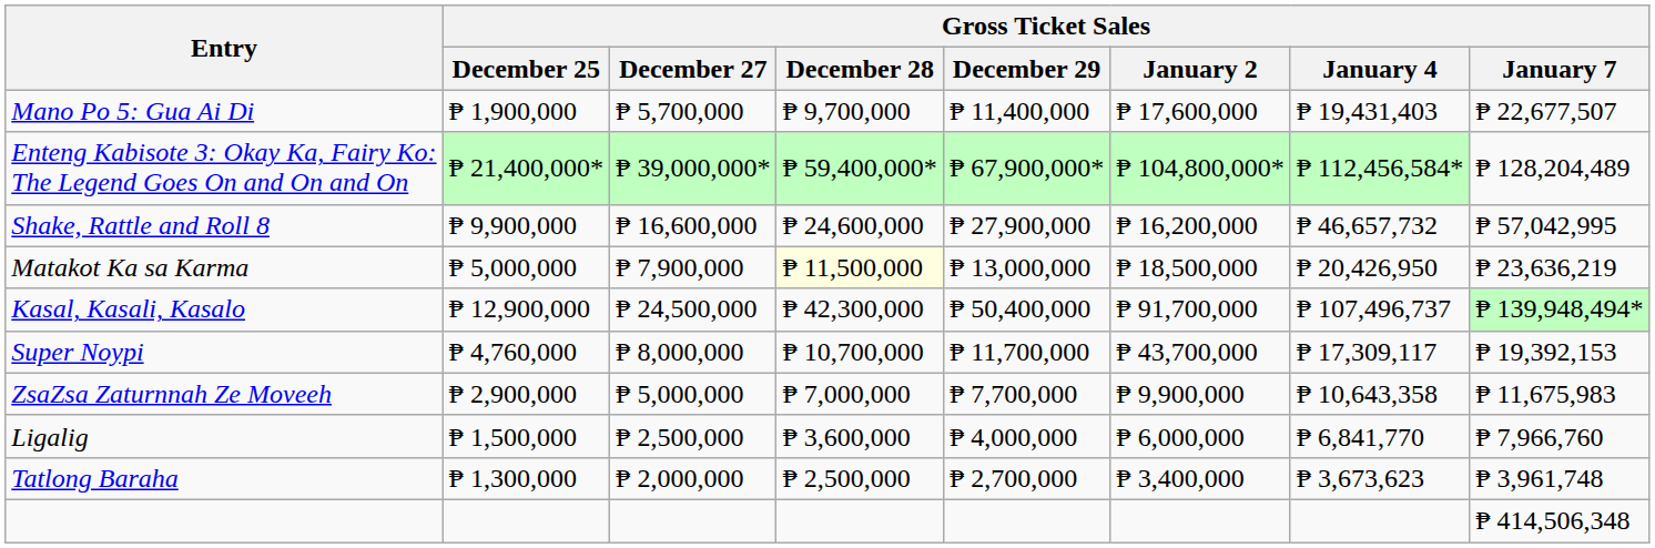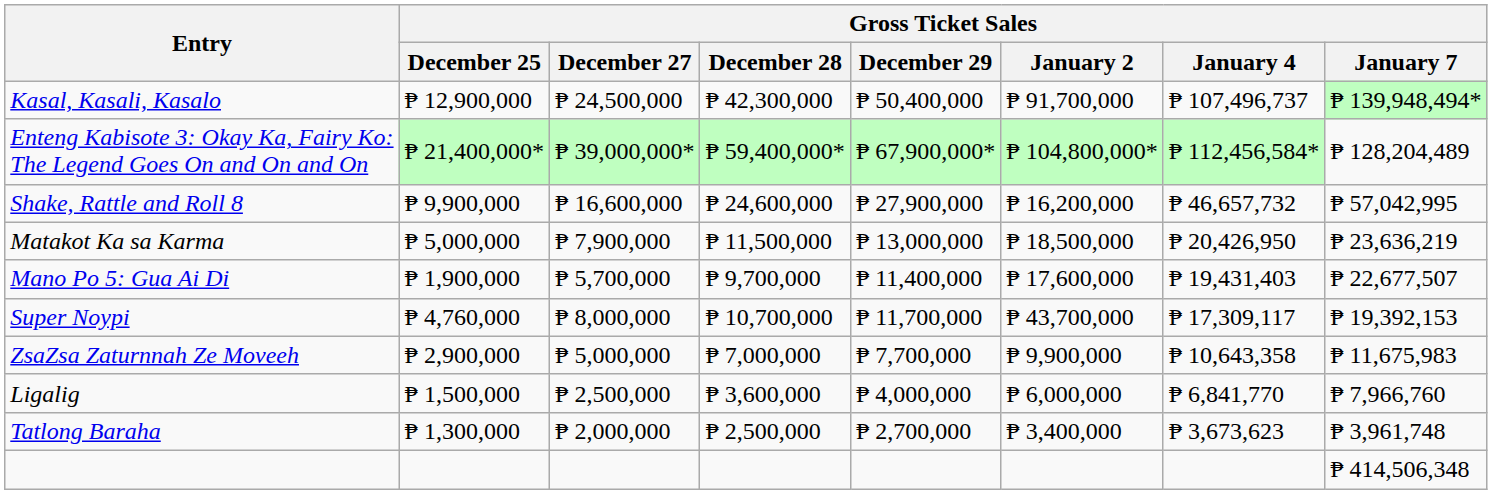rows swapped: Kasal, Kasali, Kasalo <-> Mano Po 5: Gua Ai Di
Matakot Ka sa Karma | Gross Ticket Sales / December 28: lightyellow background -> no background
